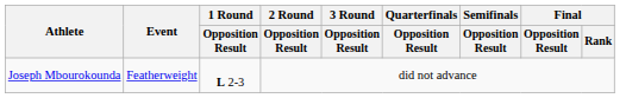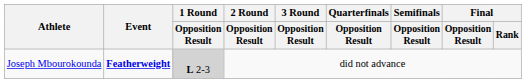Joseph Mbourokounda | Event: normal -> bold
Joseph Mbourokounda | 1 Round / Opposition Result: no background -> lightgrey background
